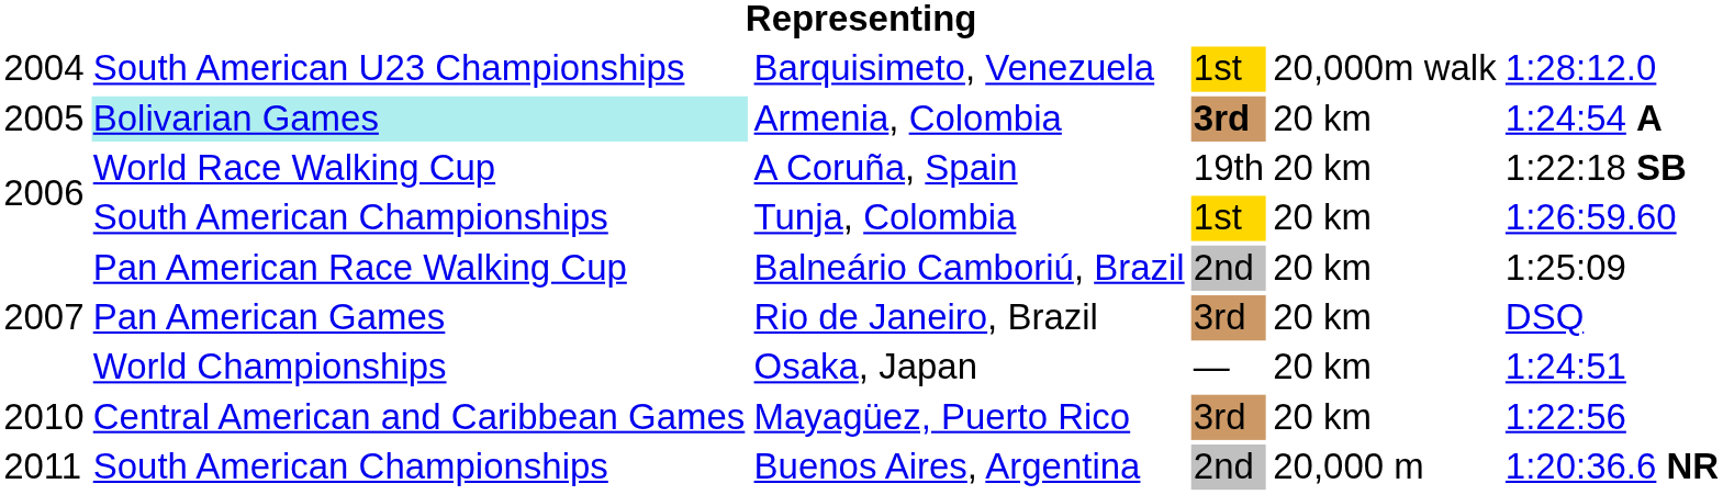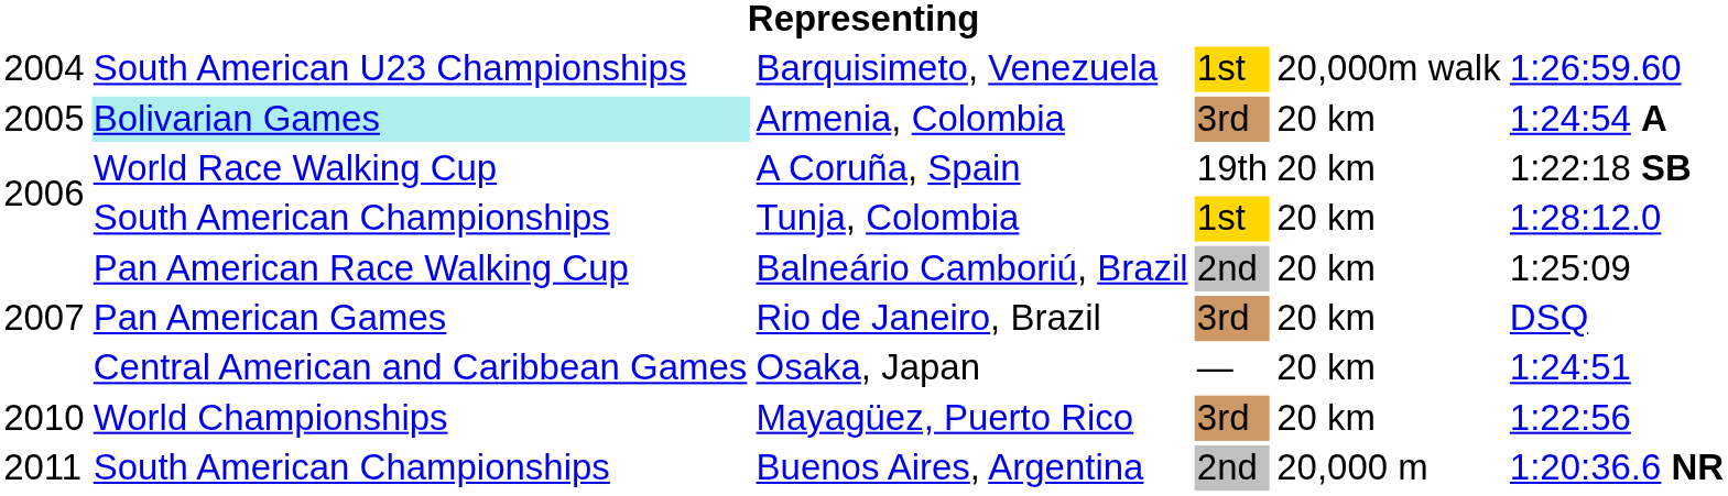Barquisimeto, Venezuela | column 6: 1:28:12.0 -> 1:26:59.60
Armenia, Colombia | column 4: bold -> normal
Tunja, Colombia | column 6: 1:26:59.60 -> 1:28:12.0
Osaka, Japan | column 2: World Championships -> Central American and Caribbean Games
Mayagüez, Puerto Rico | column 2: Central American and Caribbean Games -> World Championships
